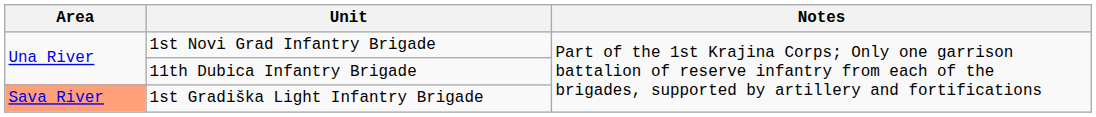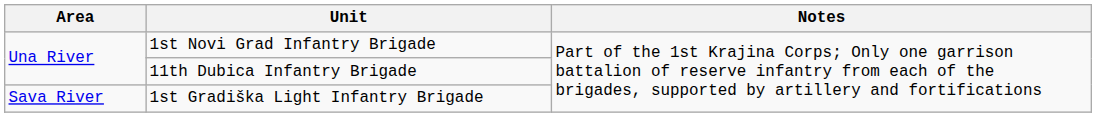1st Gradiška Light Infantry Brigade | Area: lightsalmon background -> no background
